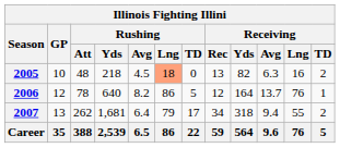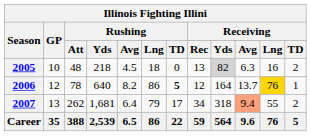2005 | Rushing / Lng: lightsalmon background -> no background
2005 | Receiving / Yds: no background -> lightgrey background
2006 | Rushing / TD: normal -> bold
2006 | Receiving / Lng: no background -> gold background
2007 | Receiving / Avg: no background -> lightsalmon background
